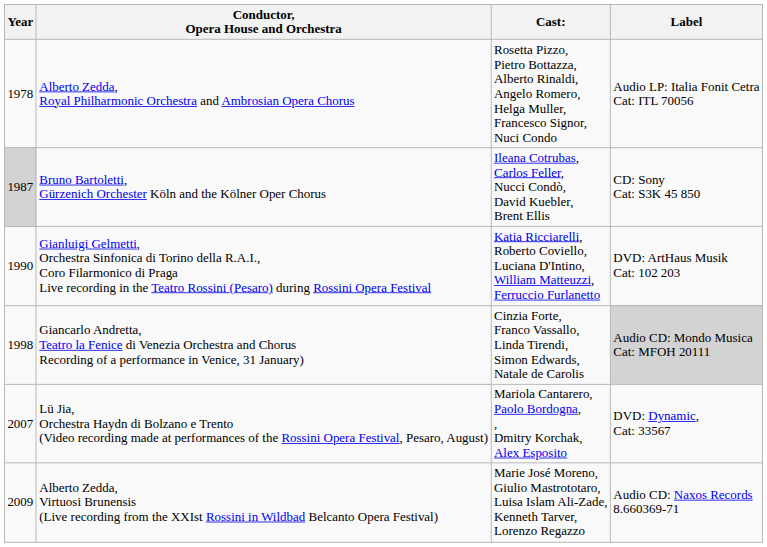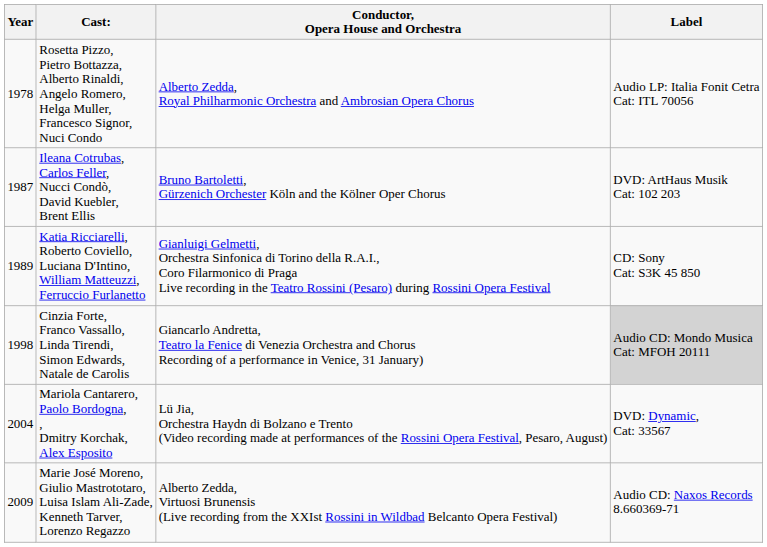columns swapped: Cast: <-> Conductor, Opera House and Orchestra
row 3 | Year: lightgrey background -> no background
row 3 | Label: CD: Sony Cat: S3K 45 850 -> DVD: ArtHaus Musik Cat: 102 203
row 4 | Year: 1990 -> 1989
row 4 | Label: DVD: ArtHaus Musik Cat: 102 203 -> CD: Sony Cat: S3K 45 850
row 6 | Year: 2007 -> 2004
